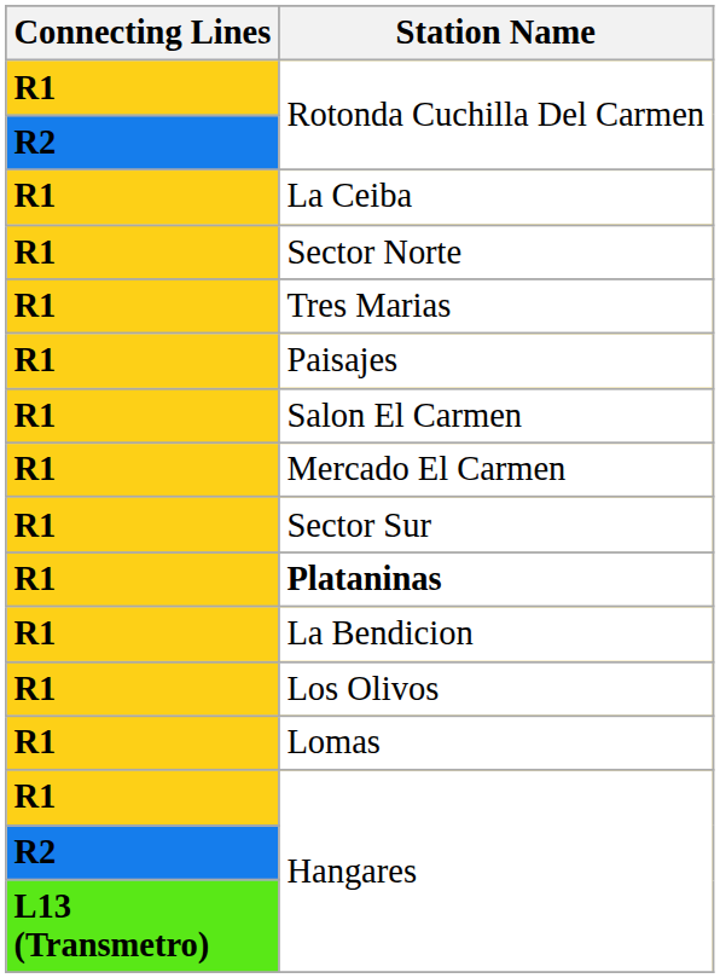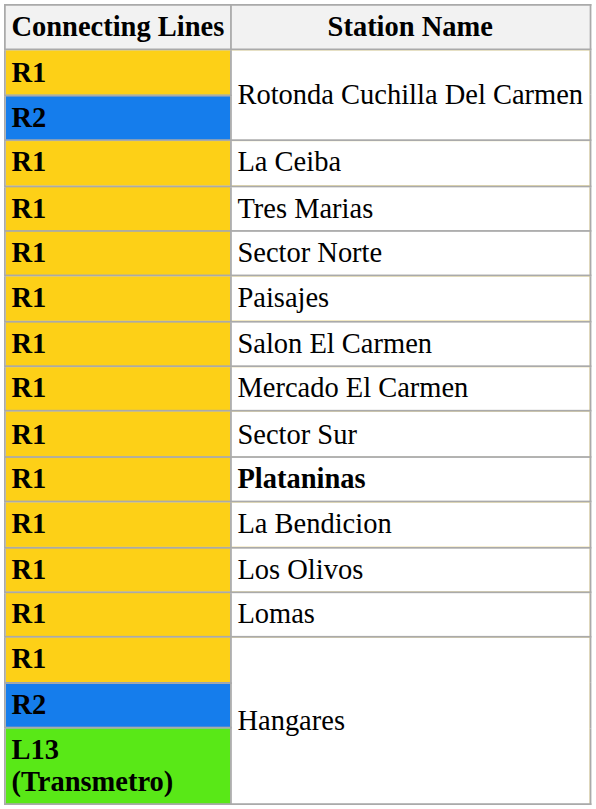row 5 | Station Name: Sector Norte -> Tres Marias
row 6 | Station Name: Tres Marias -> Sector Norte
